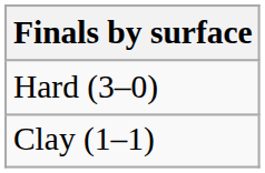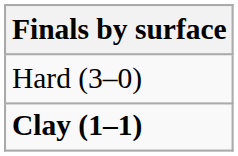row 3 | column 1: normal -> bold
